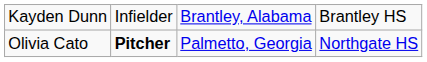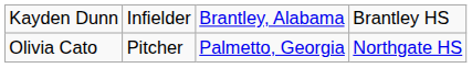Olivia Cato | column 2: bold -> normal
